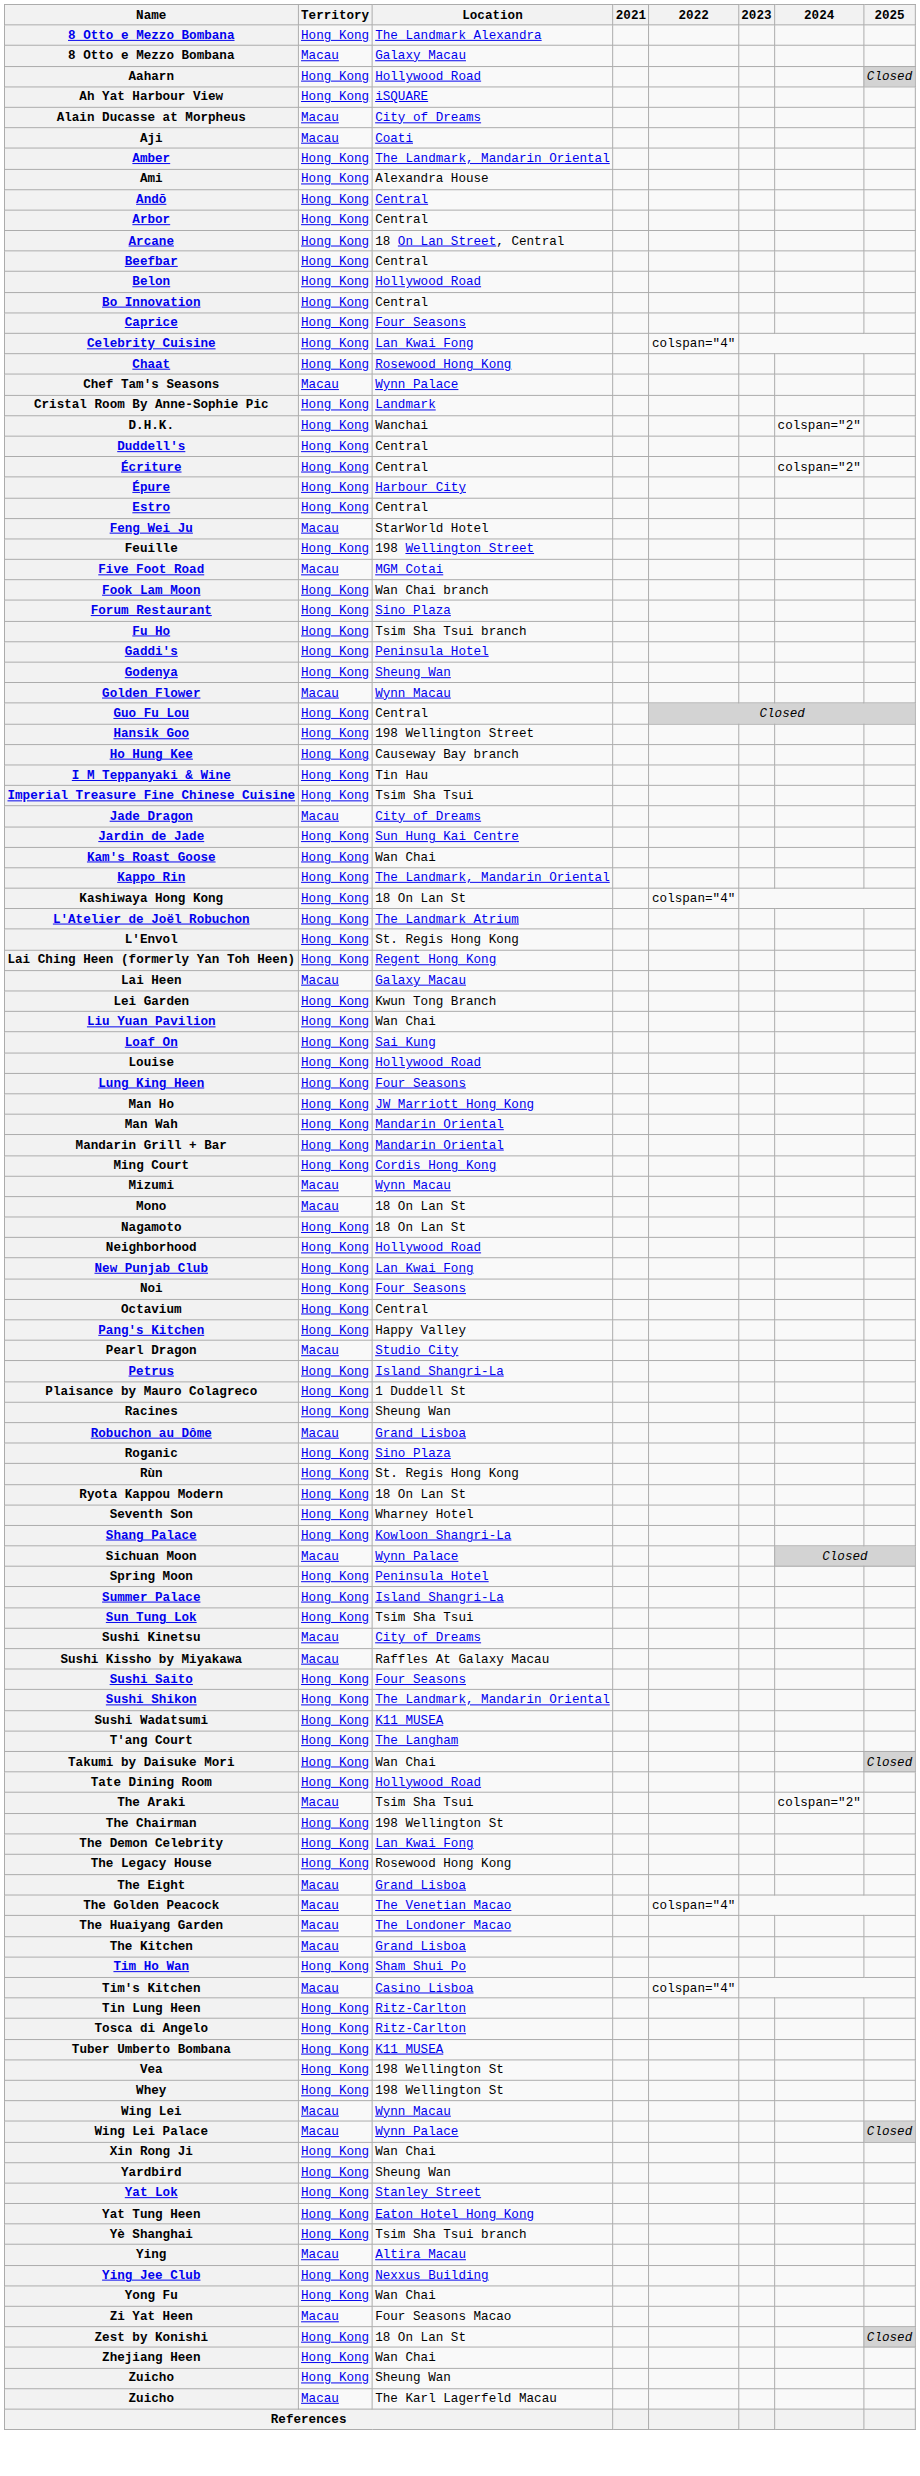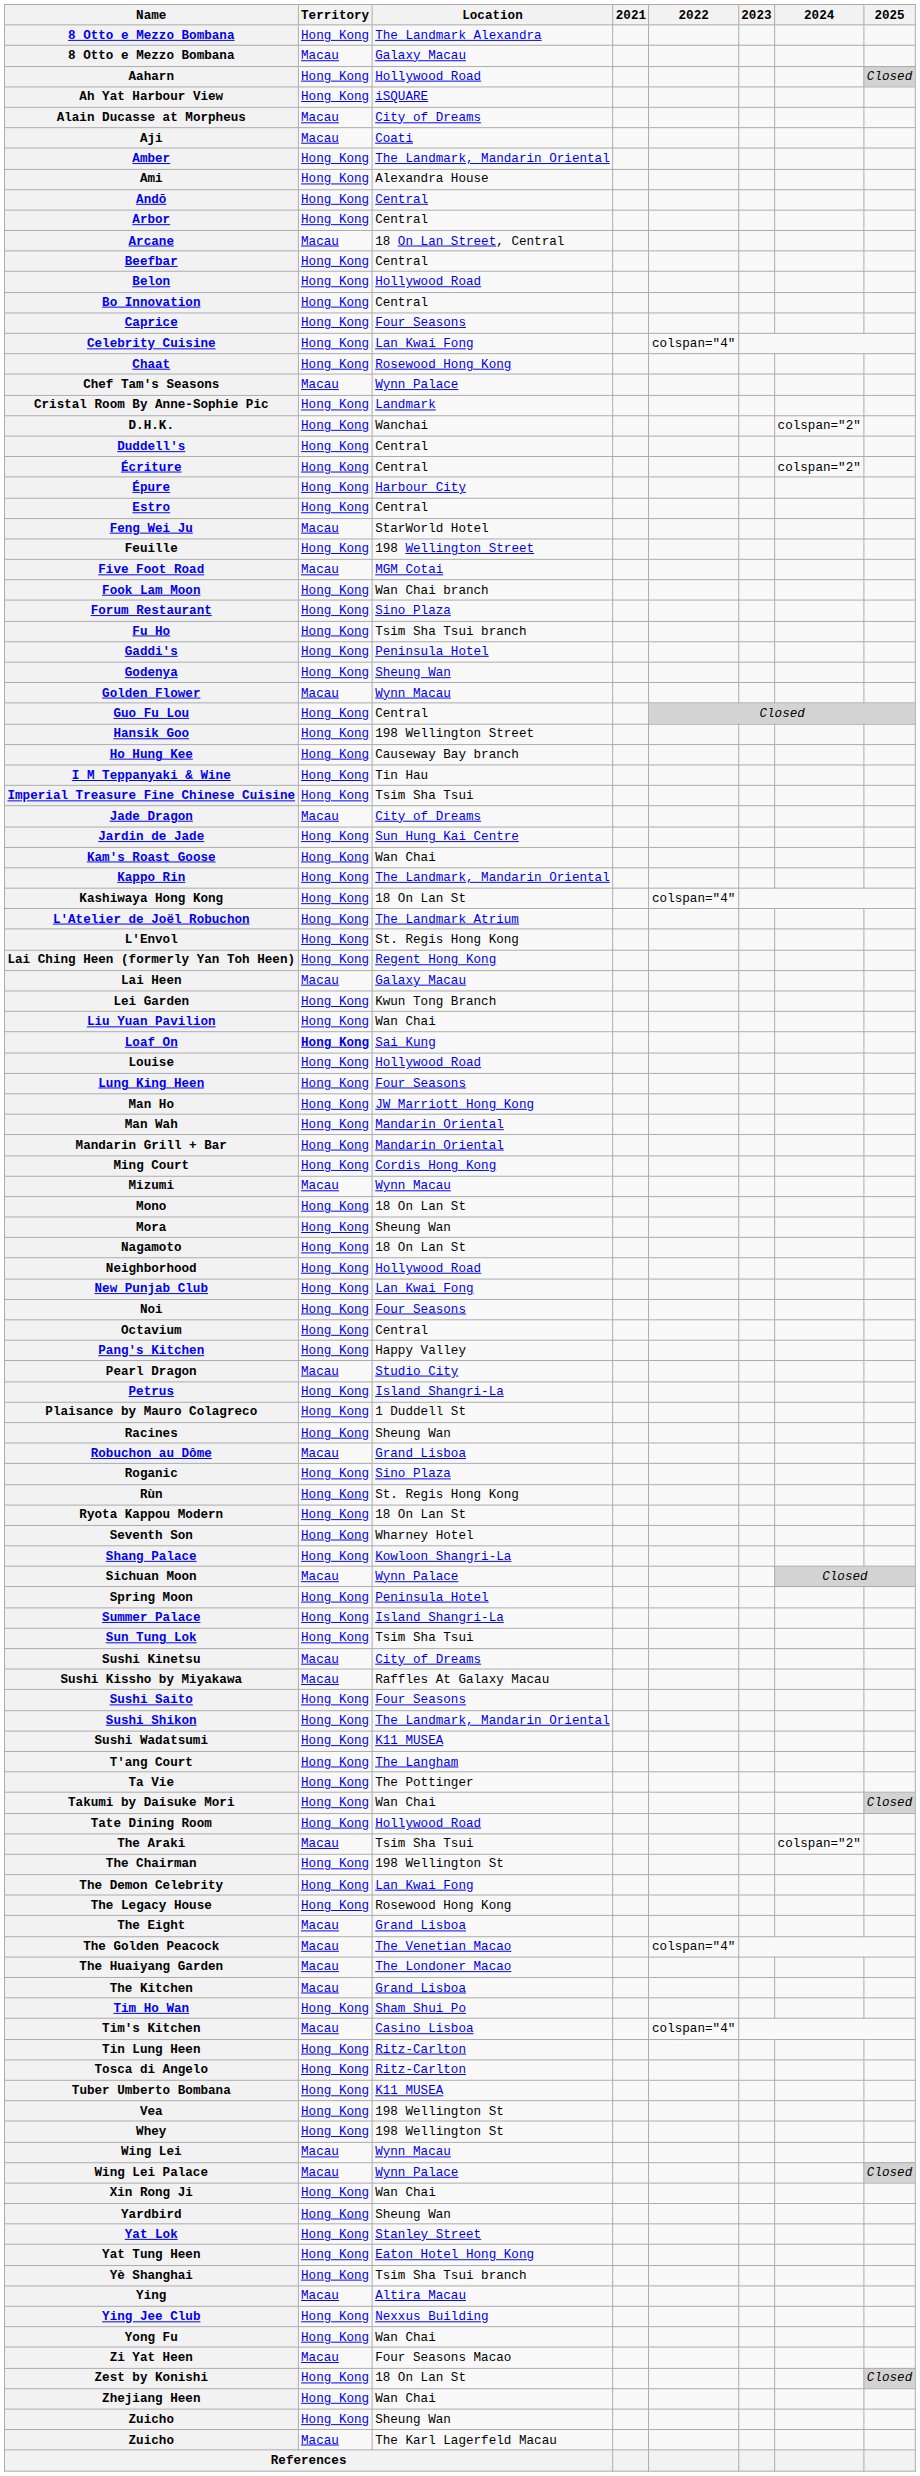Arcane | Territory: Hong Kong -> Macau
Loaf On | Territory: normal -> bold
Mono | Territory: Macau -> Hong Kong
+ row: Mora | Hong Kong | Sheung Wan
+ row: Ta Vie | Hong Kong | The Pottinger
